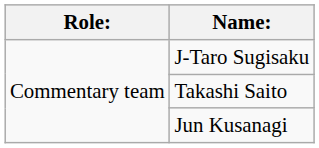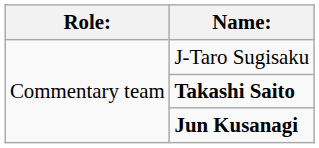Takashi Saito | Name:: normal -> bold
Jun Kusanagi | Name:: normal -> bold
